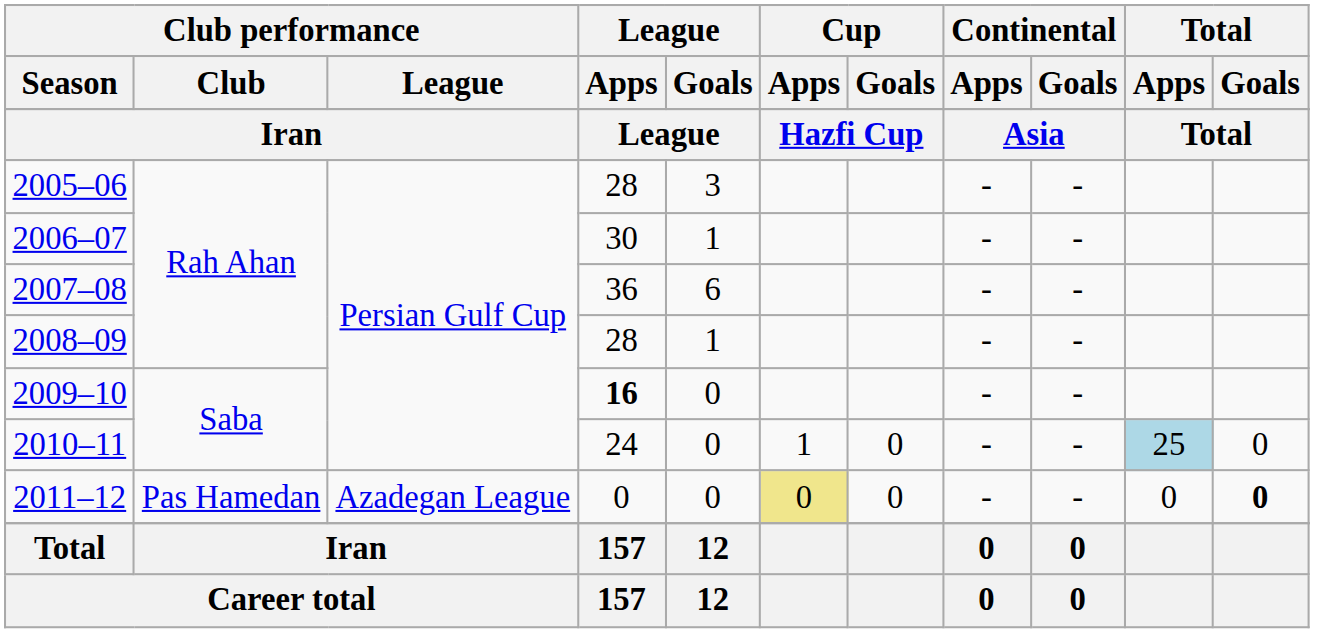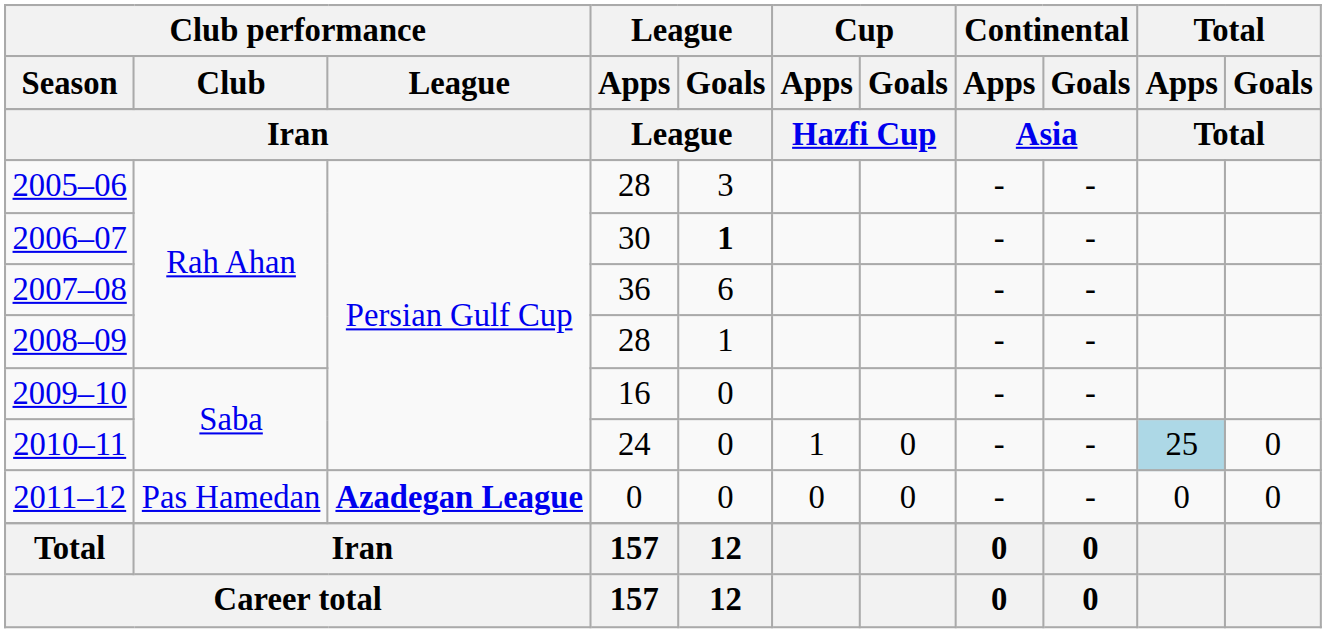2006–07 | League / Goals: normal -> bold
2009–10 | League / Apps: bold -> normal
2011–12 | Club performance / League: normal -> bold
2011–12 | Cup / Apps: khaki background -> no background
2011–12 | Total / Goals: bold -> normal
